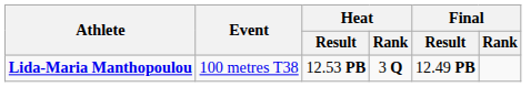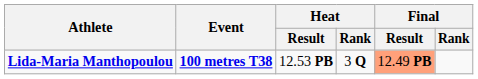Lida-Maria Manthopoulou | Event: normal -> bold
Lida-Maria Manthopoulou | Final / Result: no background -> lightsalmon background
